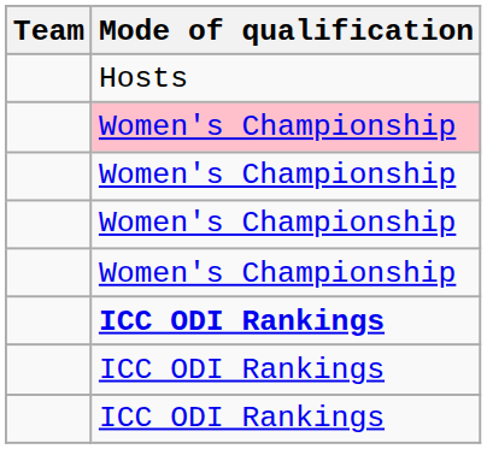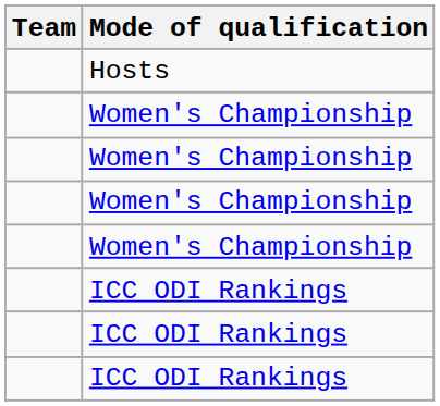row 3 | Mode of qualification: pink background -> no background
row 7 | Mode of qualification: bold -> normal
